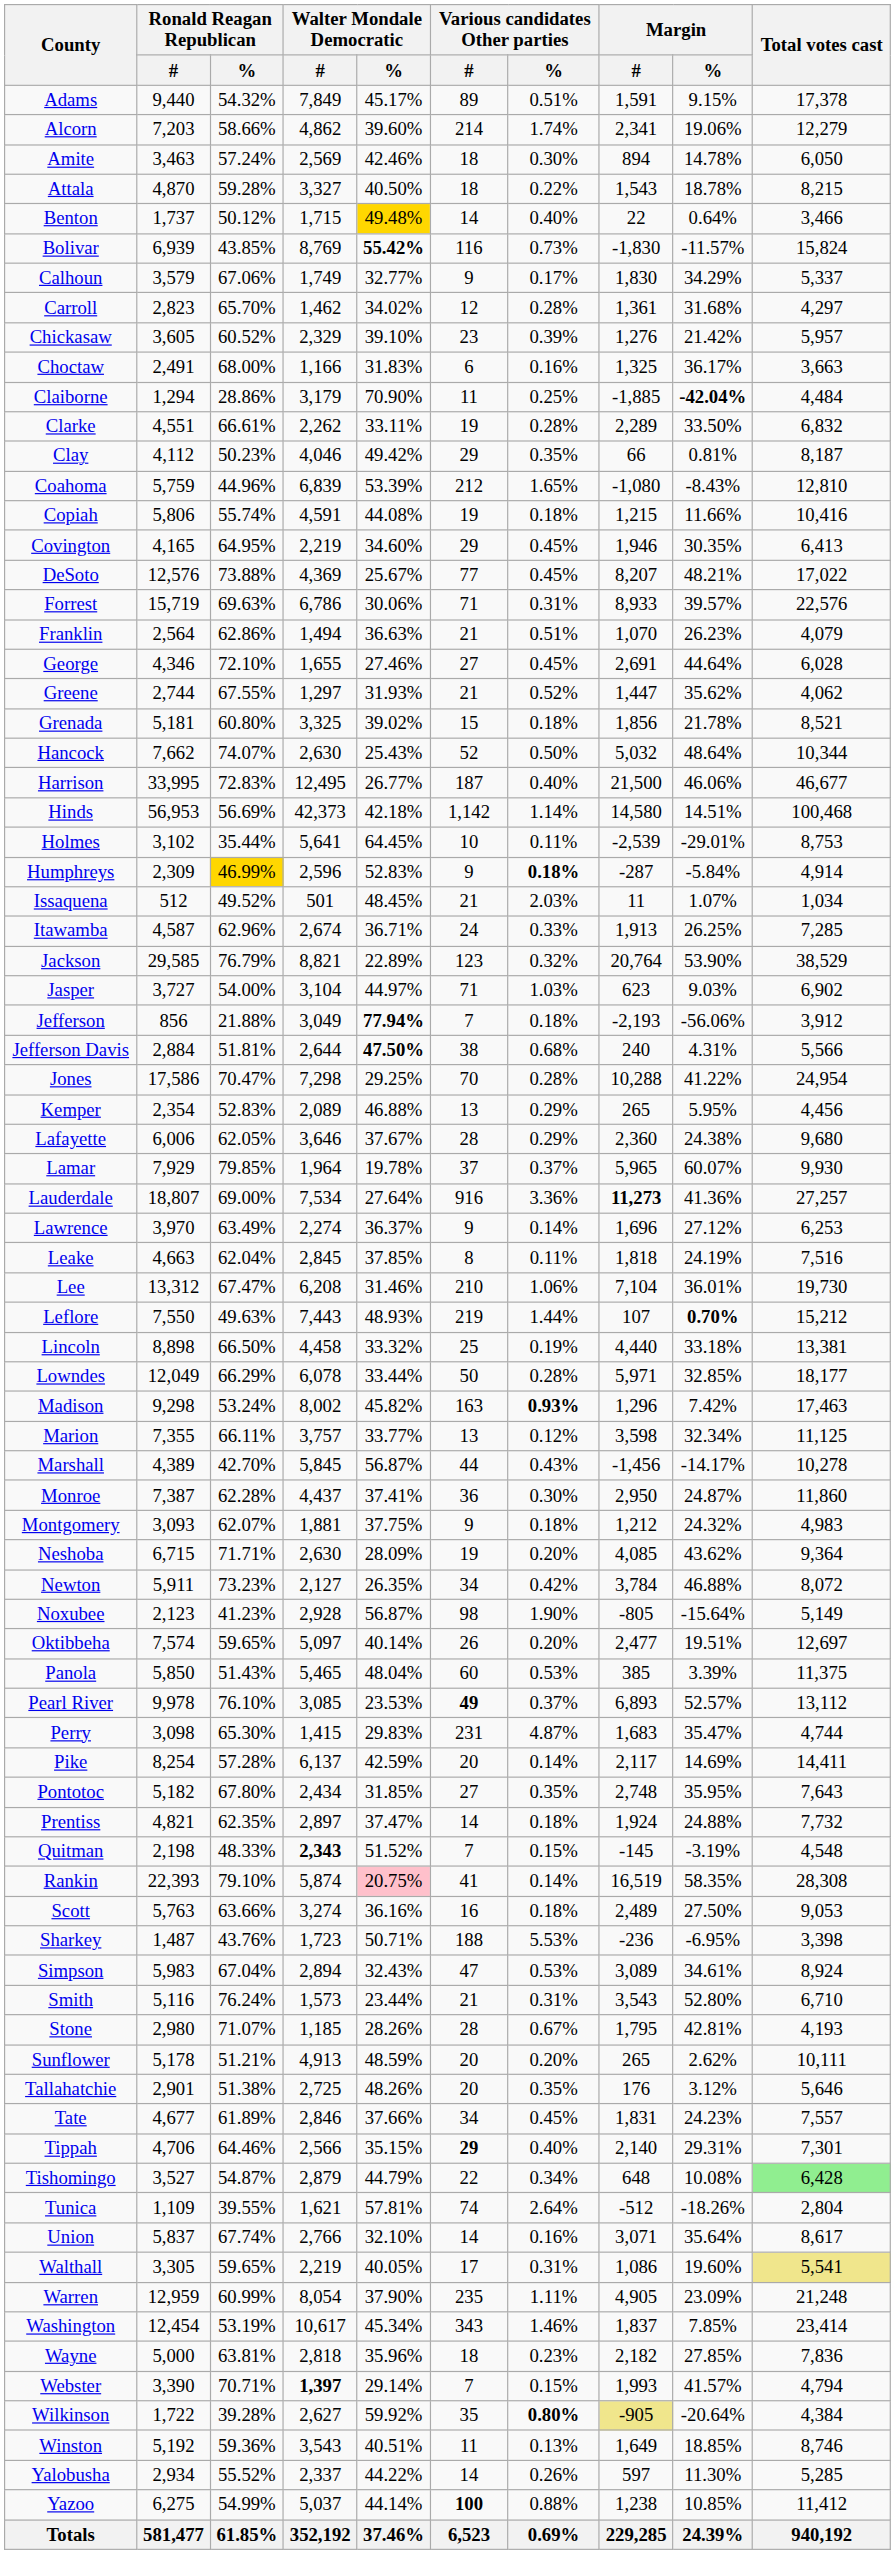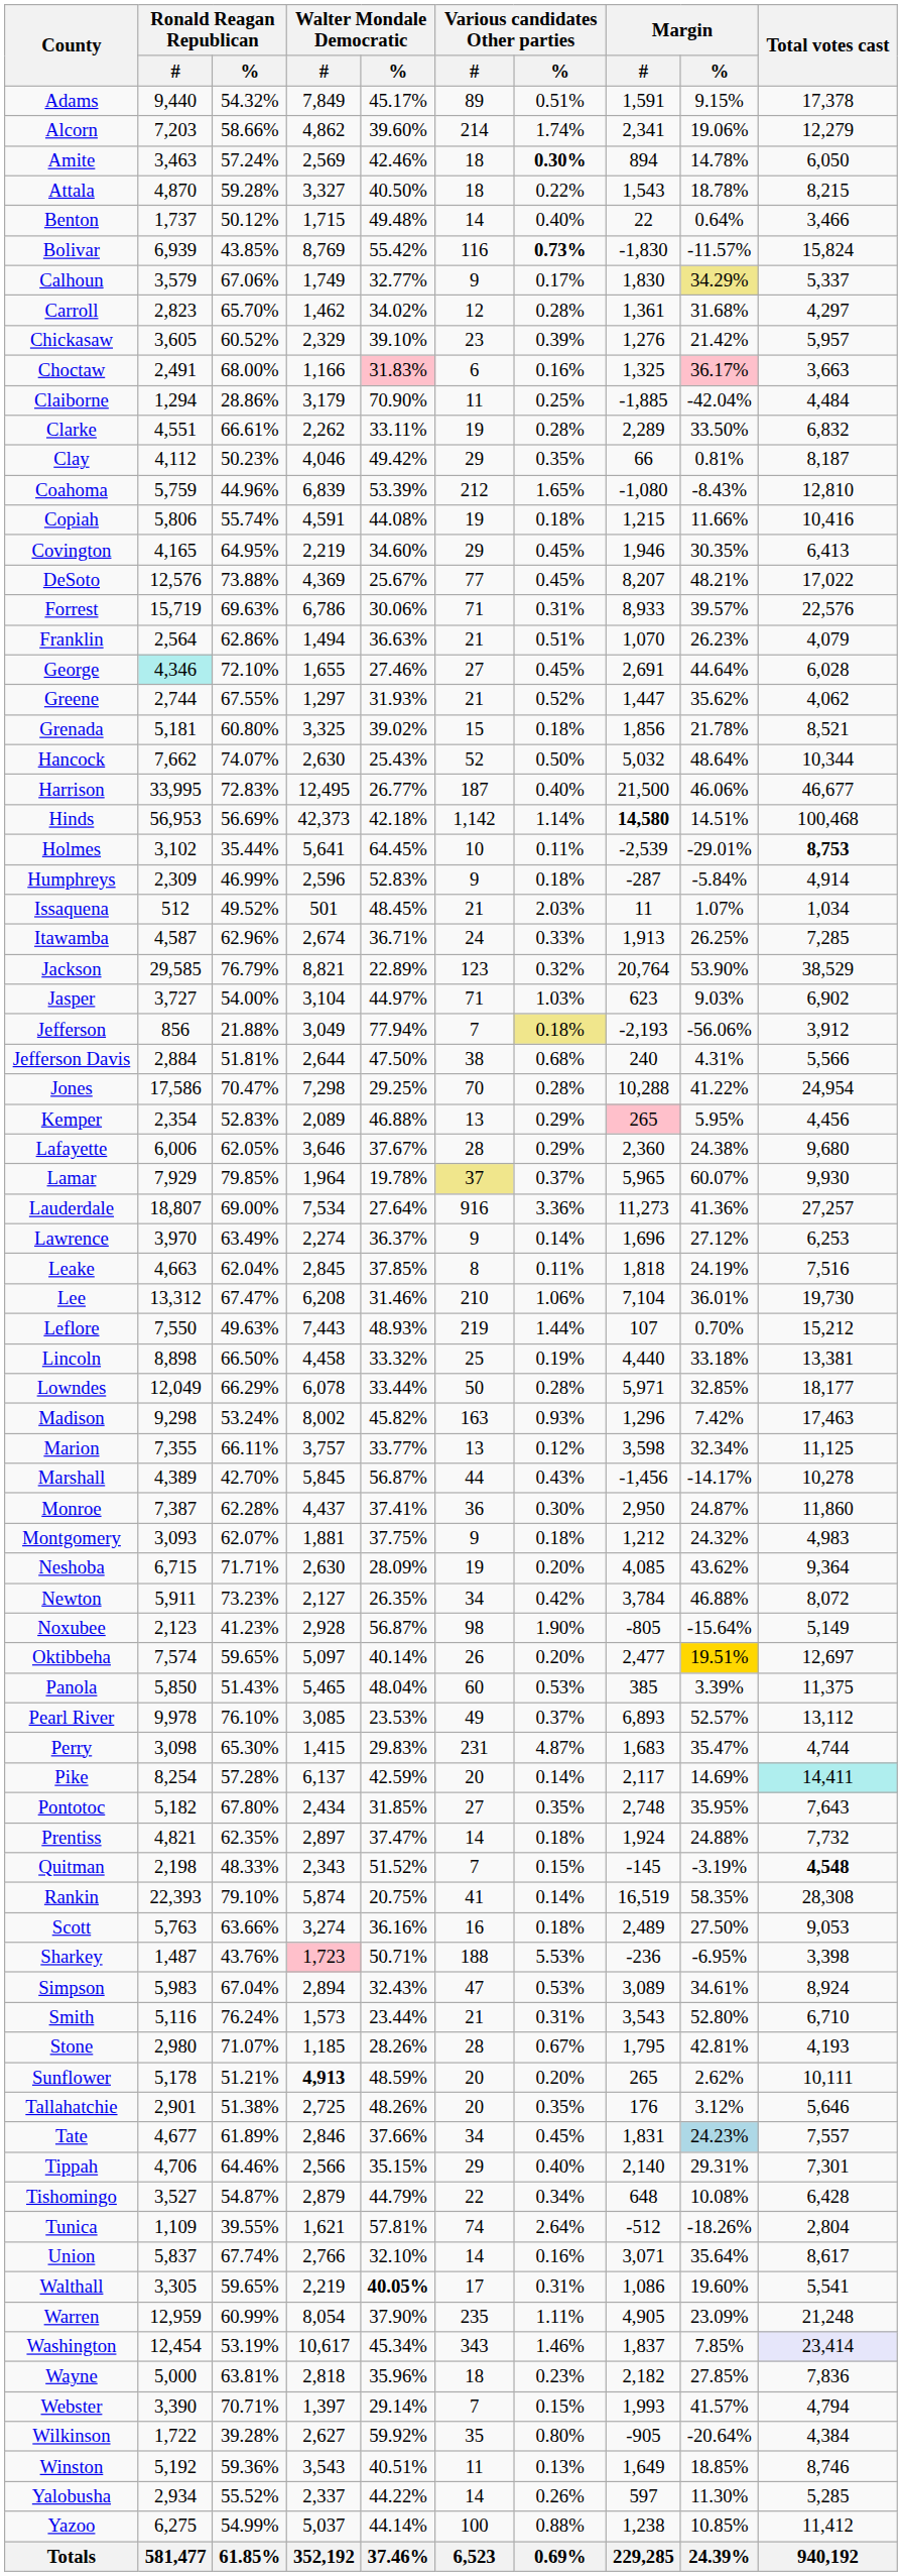Amite | Various candidates Other parties / %: normal -> bold
Benton | Walter Mondale Democratic / %: gold background -> no background
Bolivar | Walter Mondale Democratic / %: bold -> normal
Bolivar | Various candidates Other parties / %: normal -> bold
Calhoun | Margin / %: no background -> khaki background
Choctaw | Walter Mondale Democratic / %: no background -> pink background
Choctaw | Margin / %: no background -> pink background
Claiborne | Margin / %: bold -> normal
George | Ronald Reagan Republican / #: no background -> paleturquoise background
Hinds | Margin / #: normal -> bold
Holmes | Total votes cast: normal -> bold
Humphreys | Ronald Reagan Republican / %: gold background -> no background
Humphreys | Various candidates Other parties / %: bold -> normal
Jefferson | Walter Mondale Democratic / %: bold -> normal
Jefferson | Various candidates Other parties / %: no background -> khaki background
Jefferson Davis | Walter Mondale Democratic / %: bold -> normal
Kemper | Margin / #: no background -> pink background
Lamar | Various candidates Other parties / #: no background -> khaki background
Lauderdale | Margin / #: bold -> normal
Leflore | Margin / %: bold -> normal
Madison | Various candidates Other parties / %: bold -> normal
Oktibbeha | Margin / %: no background -> gold background
Pearl River | Various candidates Other parties / #: bold -> normal
Pike | Total votes cast: no background -> paleturquoise background
Quitman | Walter Mondale Democratic / #: bold -> normal
Quitman | Total votes cast: normal -> bold
Rankin | Walter Mondale Democratic / %: pink background -> no background
Sharkey | Walter Mondale Democratic / #: no background -> pink background
Sunflower | Walter Mondale Democratic / #: normal -> bold
Tate | Margin / %: no background -> lightblue background
Tippah | Various candidates Other parties / #: bold -> normal
Tishomingo | Total votes cast: lightgreen background -> no background
Walthall | Walter Mondale Democratic / %: normal -> bold
Walthall | Total votes cast: khaki background -> no background
Washington | Total votes cast: no background -> lavender background
Webster | Walter Mondale Democratic / #: bold -> normal
Wilkinson | Various candidates Other parties / %: bold -> normal
Wilkinson | Margin / #: khaki background -> no background
Yazoo | Various candidates Other parties / #: bold -> normal
